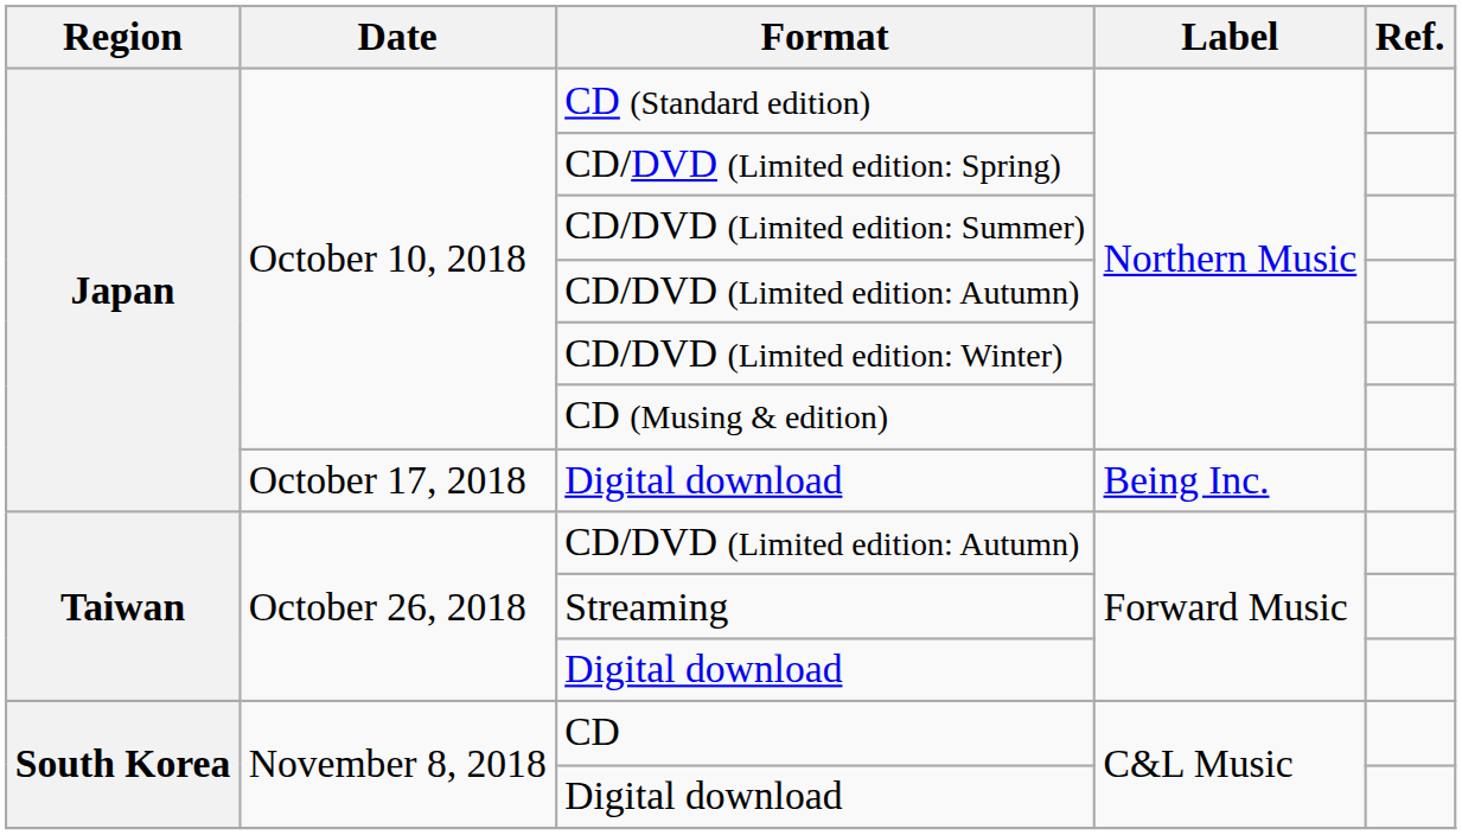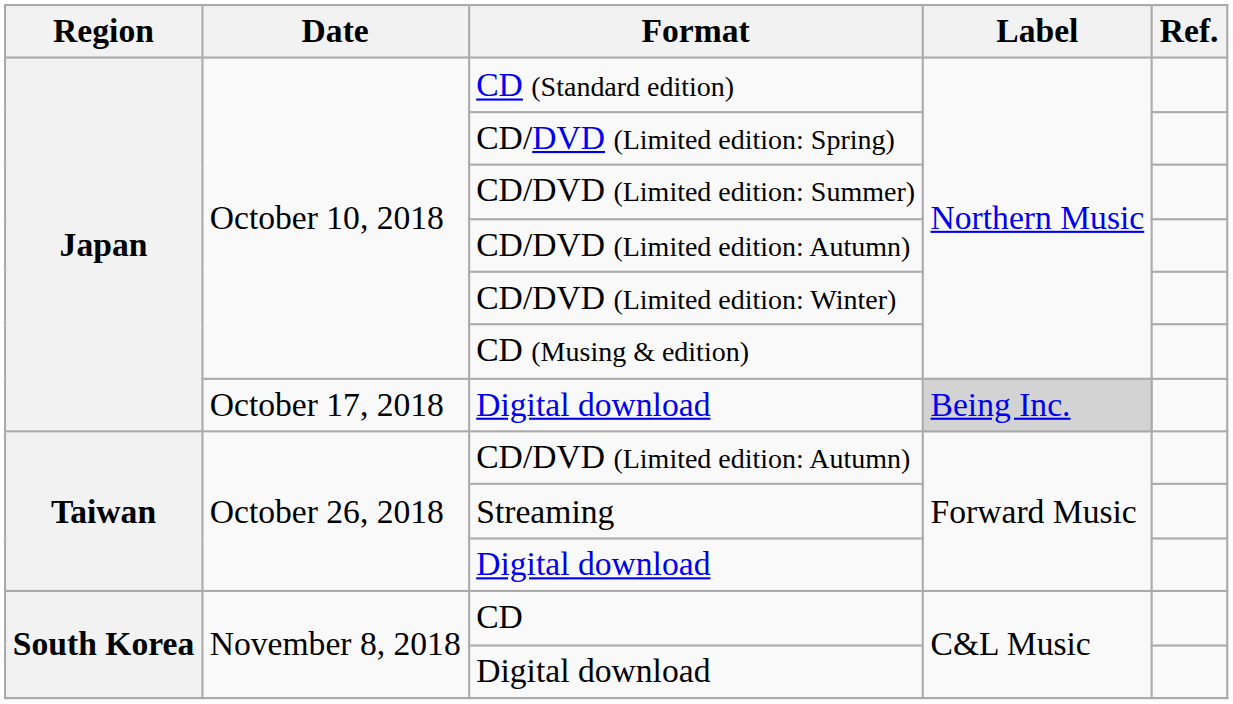October 17, 2018 / Digital download | Label: no background -> lightgrey background
